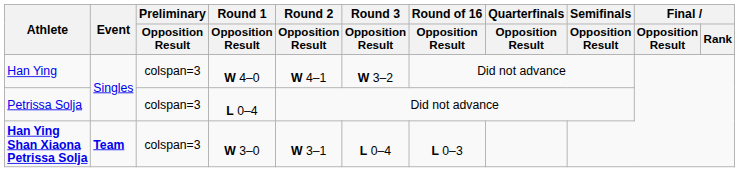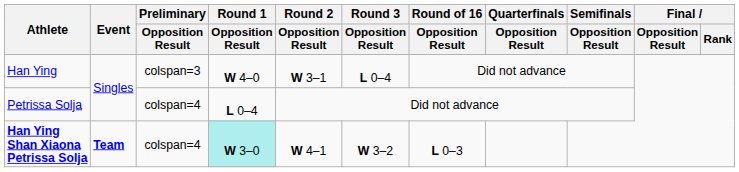Han Ying | Round 2 / Opposition Result: W 4–1 -> W 3–1
Han Ying | Round 3 / Opposition Result: W 3–2 -> L 0–4
Petrissa Solja | Preliminary / Opposition Result: colspan=3 -> colspan=4
Han Ying Shan Xiaona Petrissa Solja | Preliminary / Opposition Result: colspan=3 -> colspan=4
Han Ying Shan Xiaona Petrissa Solja | Round 1 / Opposition Result: no background -> paleturquoise background
Han Ying Shan Xiaona Petrissa Solja | Round 2 / Opposition Result: W 3–1 -> W 4–1
Han Ying Shan Xiaona Petrissa Solja | Round 3 / Opposition Result: L 0–4 -> W 3–2
